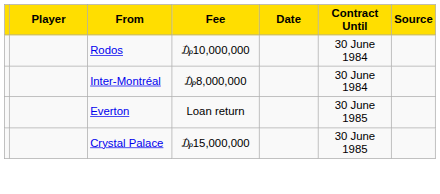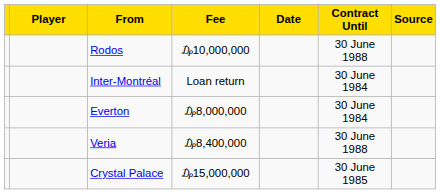Rodos | Contract Until: 30 June 1984 -> 30 June 1988
Inter-Montréal | Fee: ₯8,000,000 -> Loan return
Everton | Fee: Loan return -> ₯8,000,000
Everton | Contract Until: 30 June 1985 -> 30 June 1984
+ row: Veria | ₯8,400,000 | 30 June 1988
